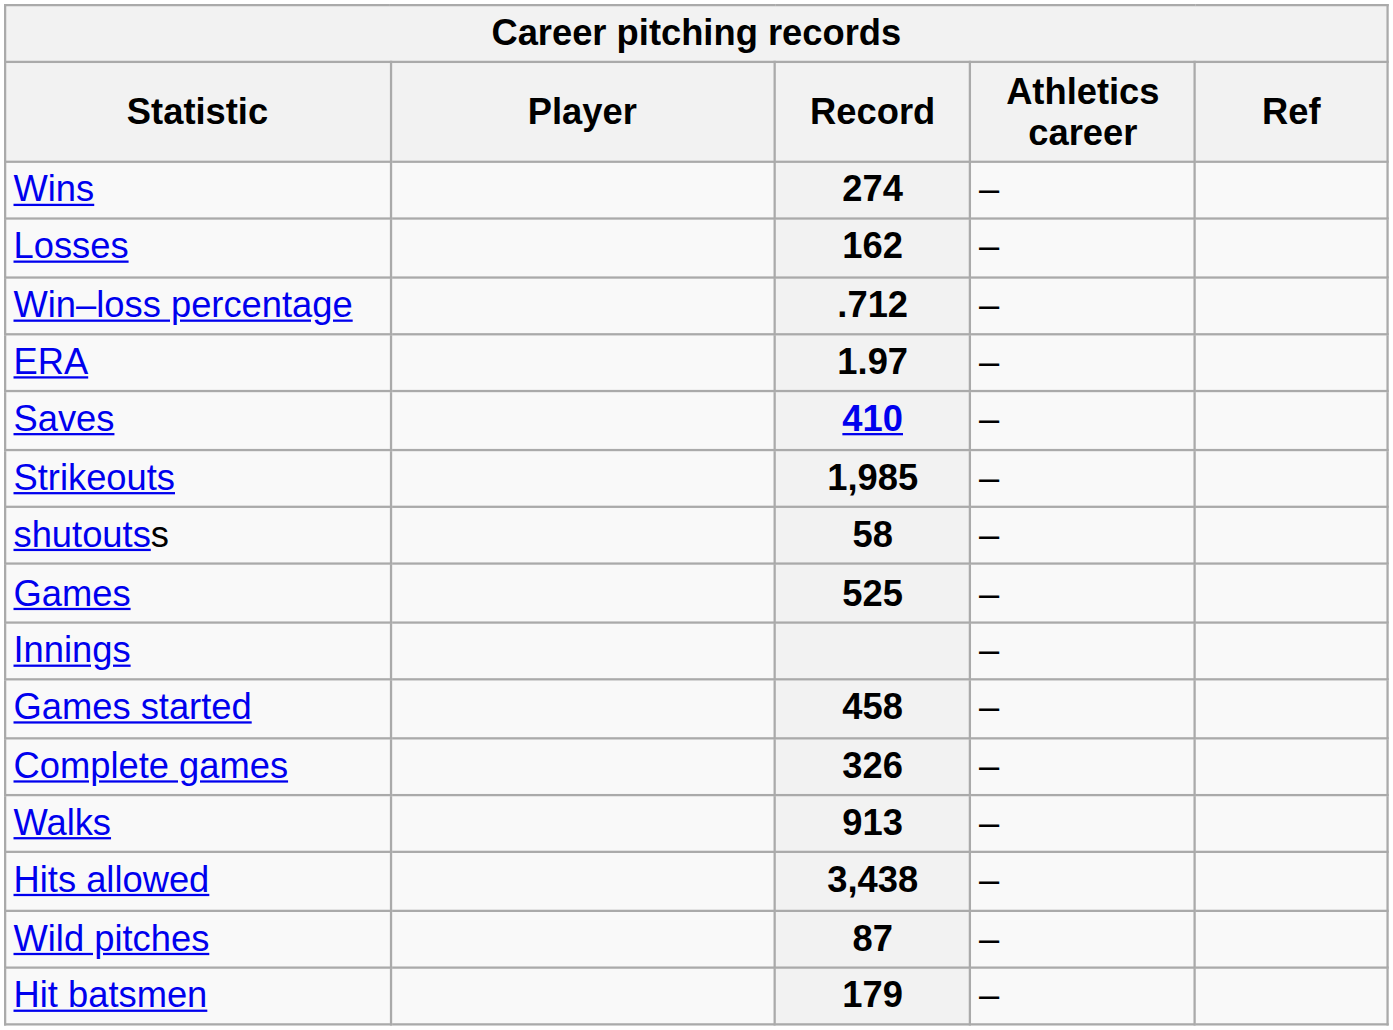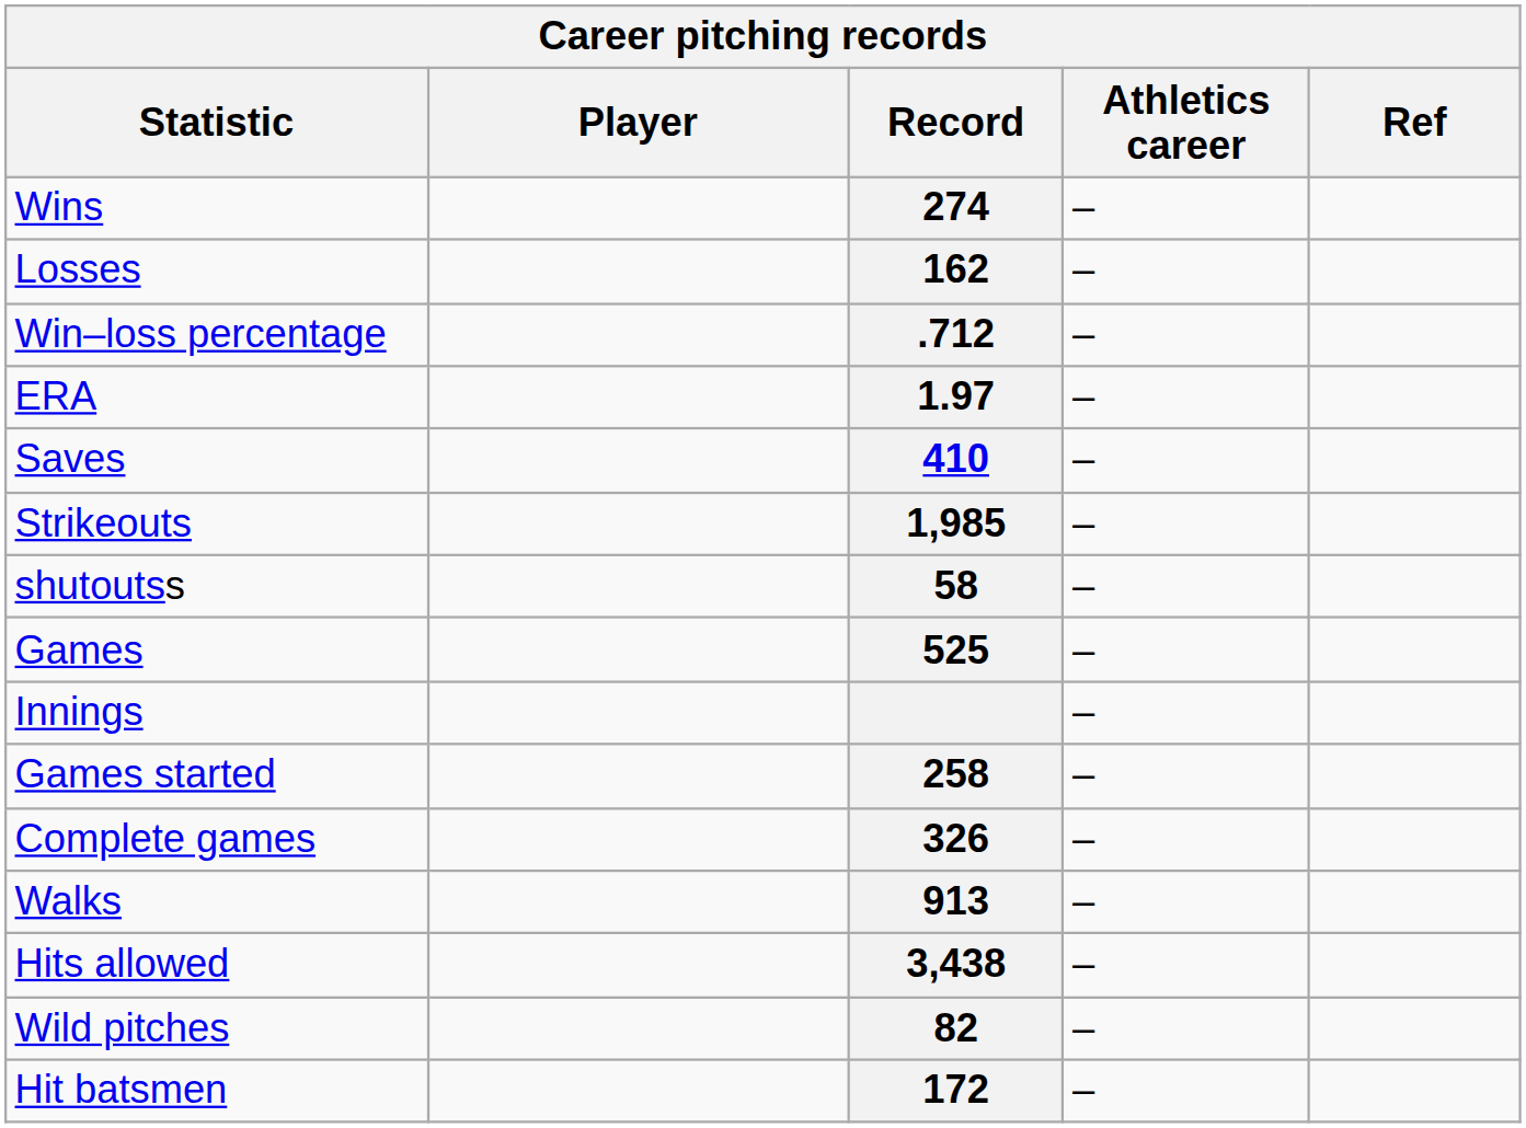Games started | Record: 458 -> 258
Wild pitches | Record: 87 -> 82
Hit batsmen | Record: 179 -> 172
